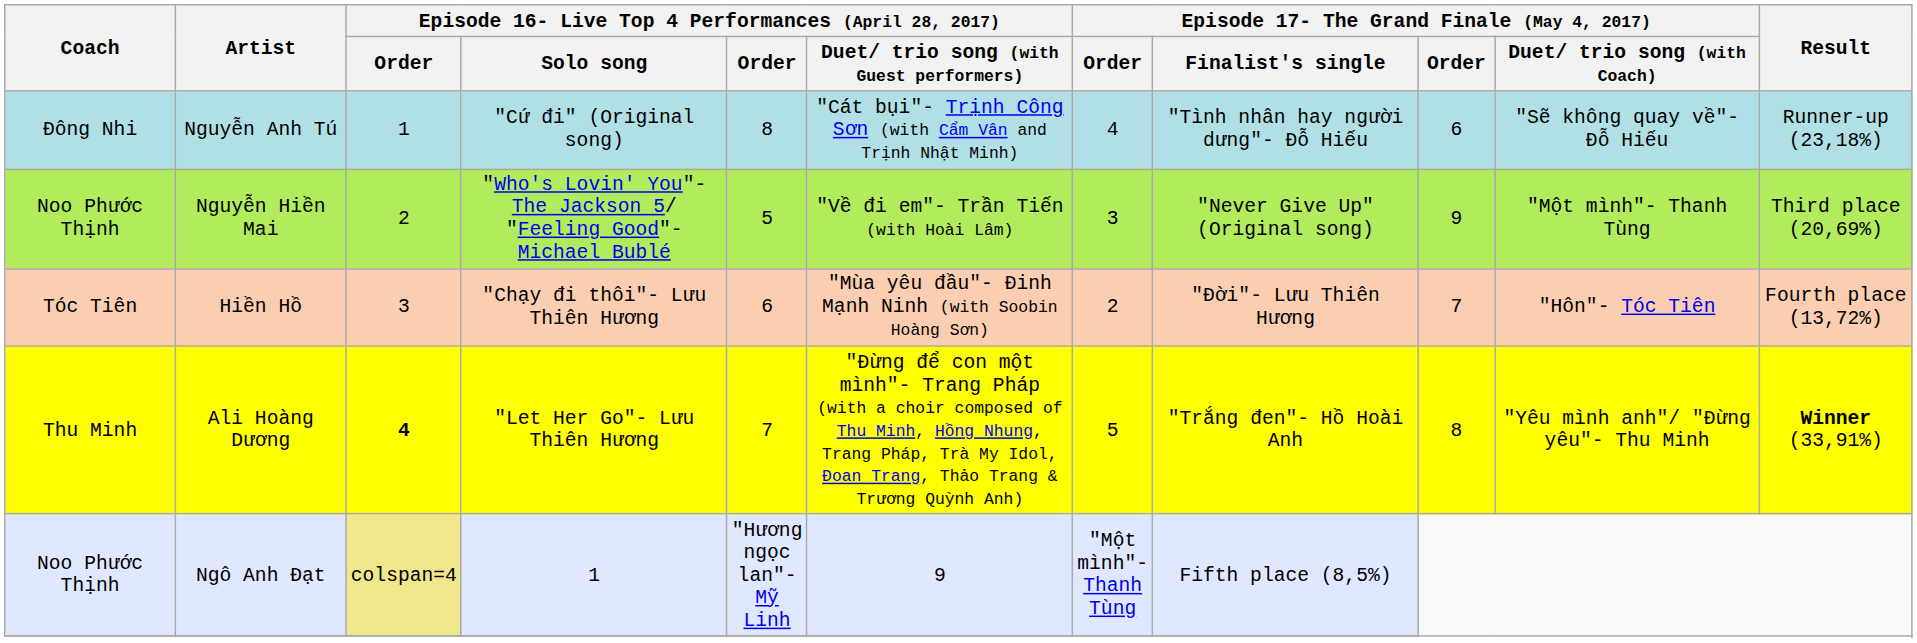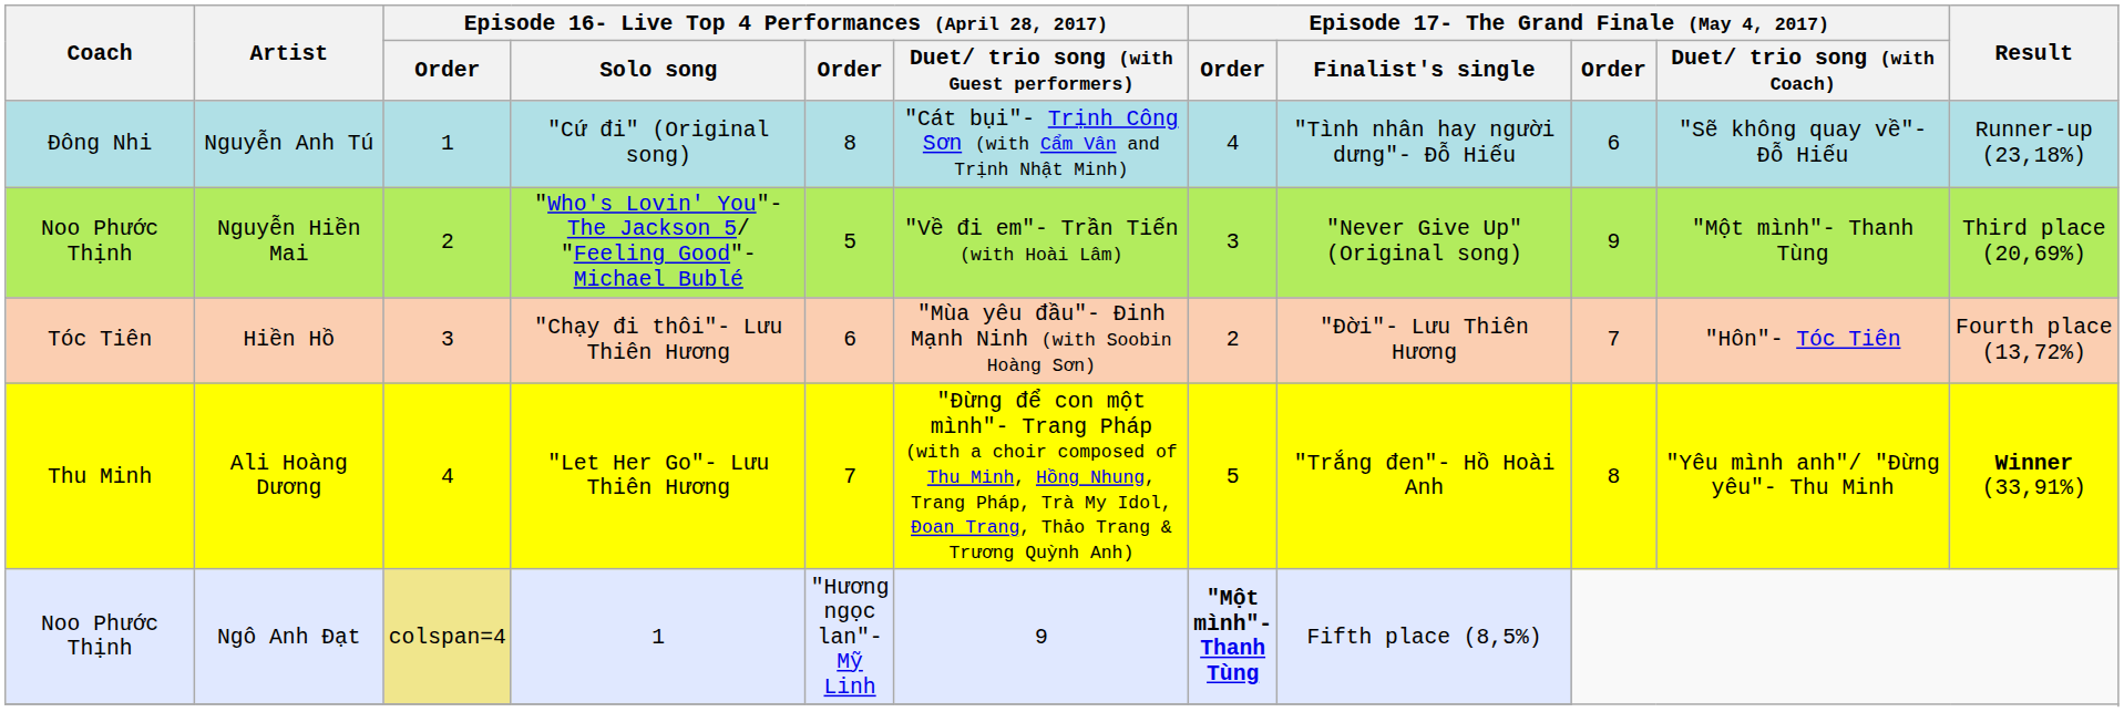Ali Hoàng Dương | column 3: bold -> normal
Ngô Anh Đạt | column 7: normal -> bold
